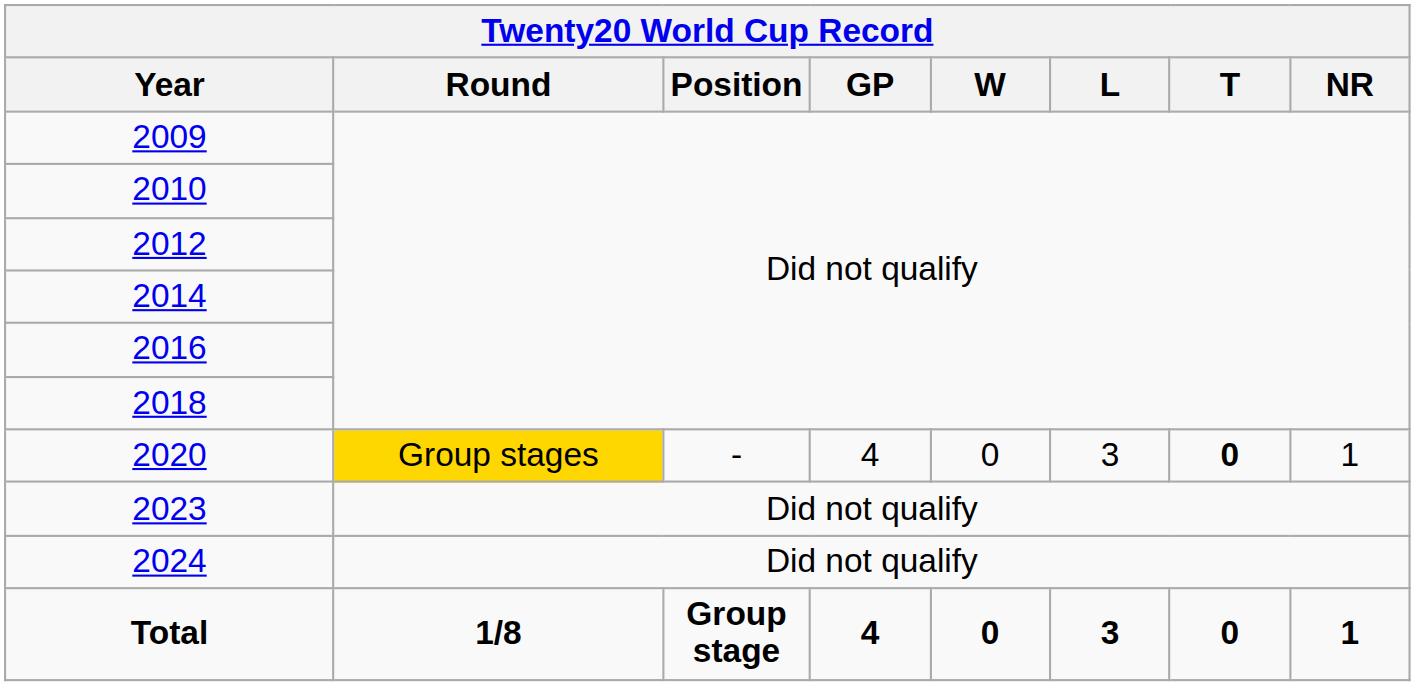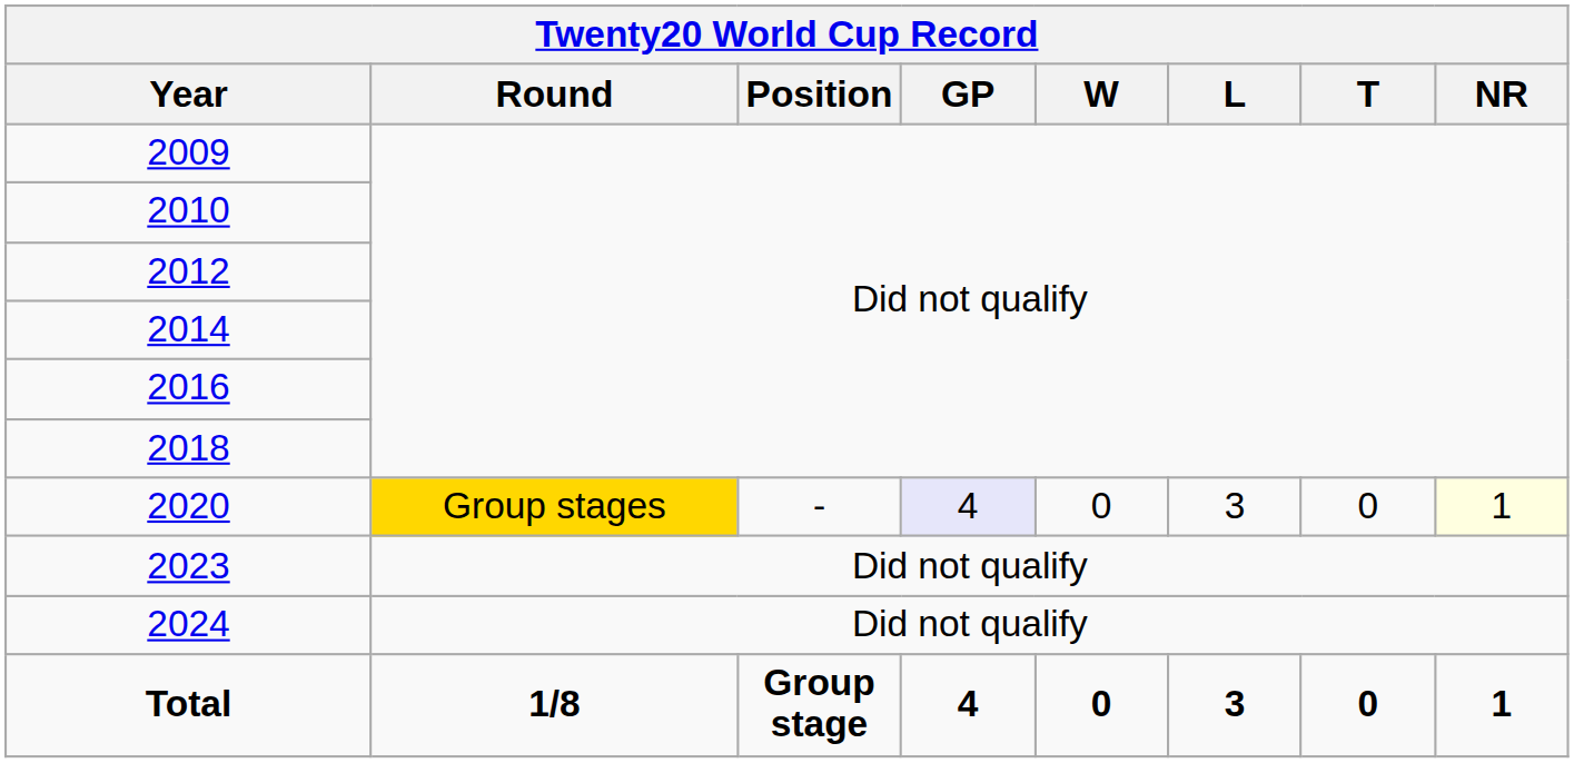2020 | GP: no background -> lavender background
2020 | T: bold -> normal
2020 | NR: no background -> lightyellow background
